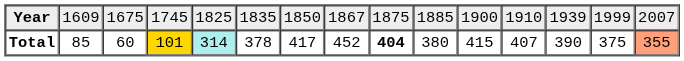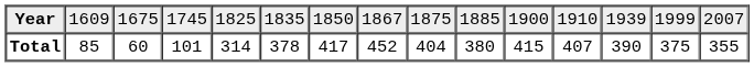row 2 | column 4: gold background -> no background
row 2 | column 5: paleturquoise background -> no background
row 2 | column 9: bold -> normal
row 2 | column 15: lightsalmon background -> no background
